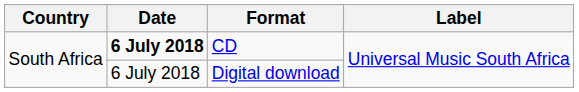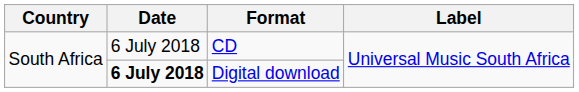CD | Date: bold -> normal
Digital download | Date: normal -> bold
